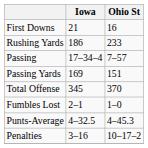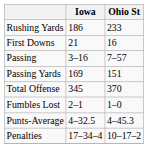rows swapped: First Downs <-> Rushing Yards
Passing | Iowa: 17–34–4 -> 3–16
Penalties | Iowa: 3–16 -> 17–34–4
